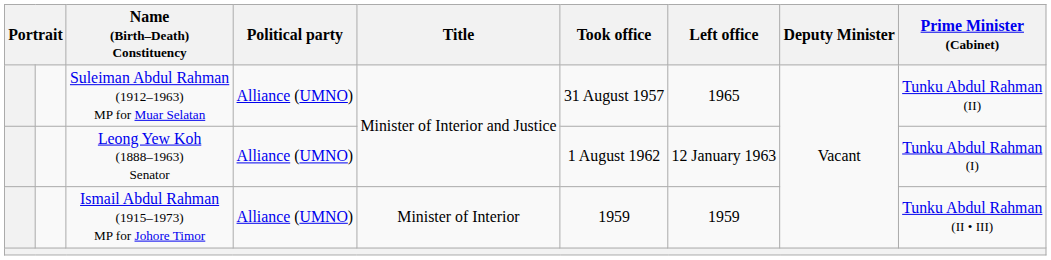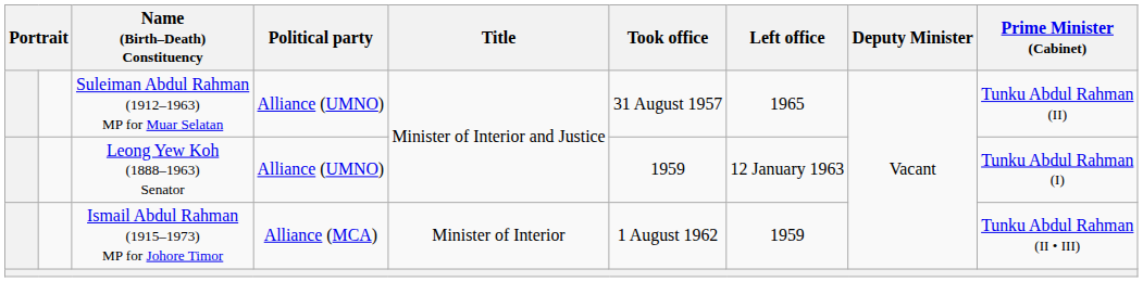Leong Yew Koh (1888–1963) Senator | Took office: 1 August 1962 -> 1959
Ismail Abdul Rahman (1915–1973) MP for Johore Timor | Political party: Alliance (UMNO) -> Alliance (MCA)
Ismail Abdul Rahman (1915–1973) MP for Johore Timor | Took office: 1959 -> 1 August 1962
